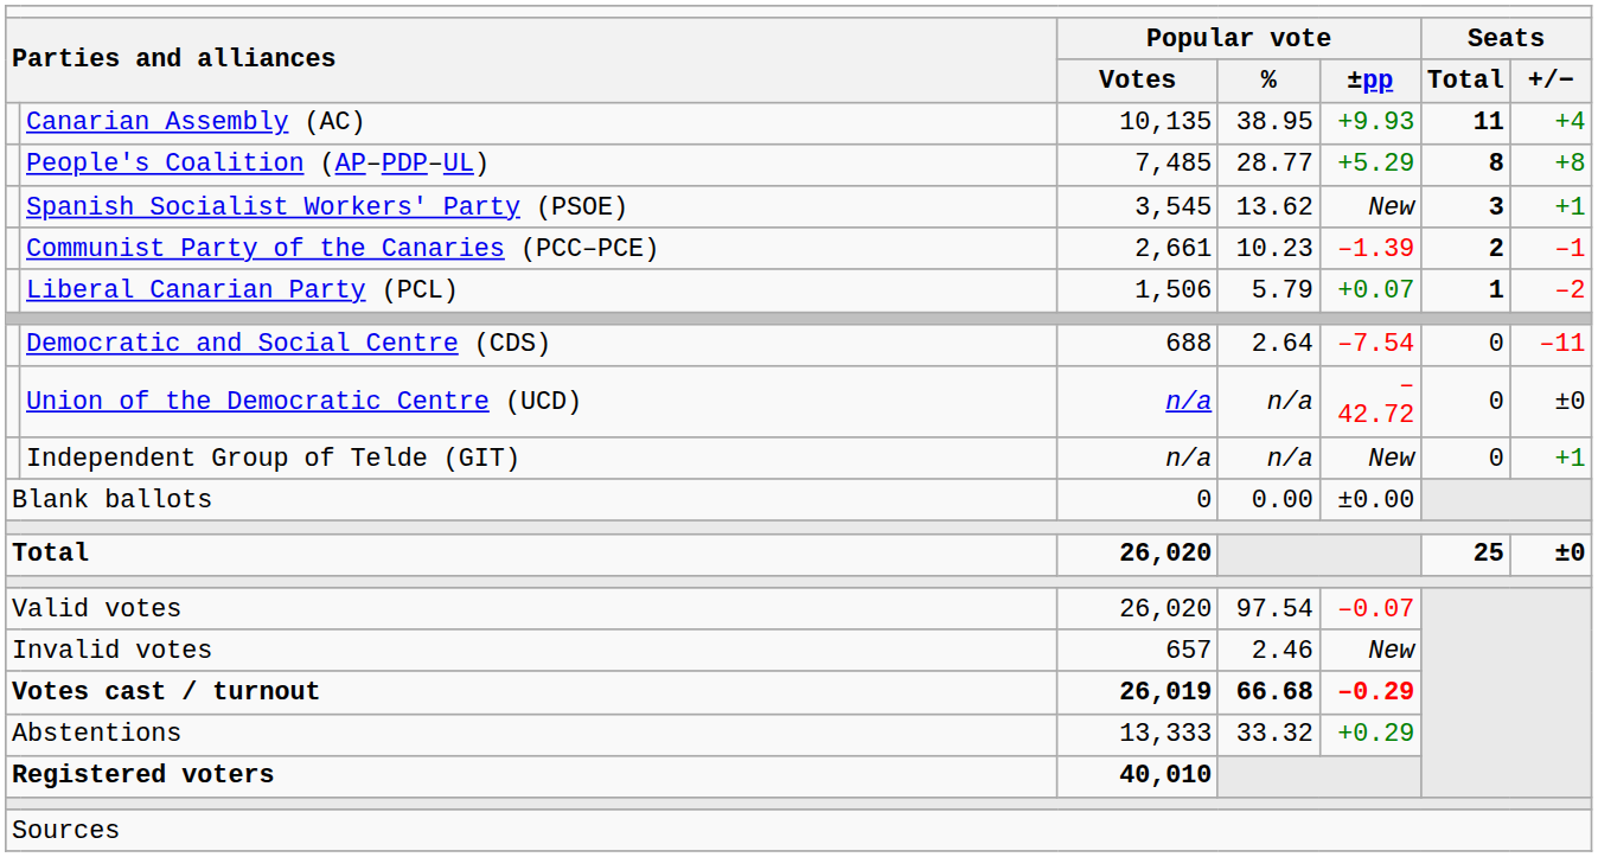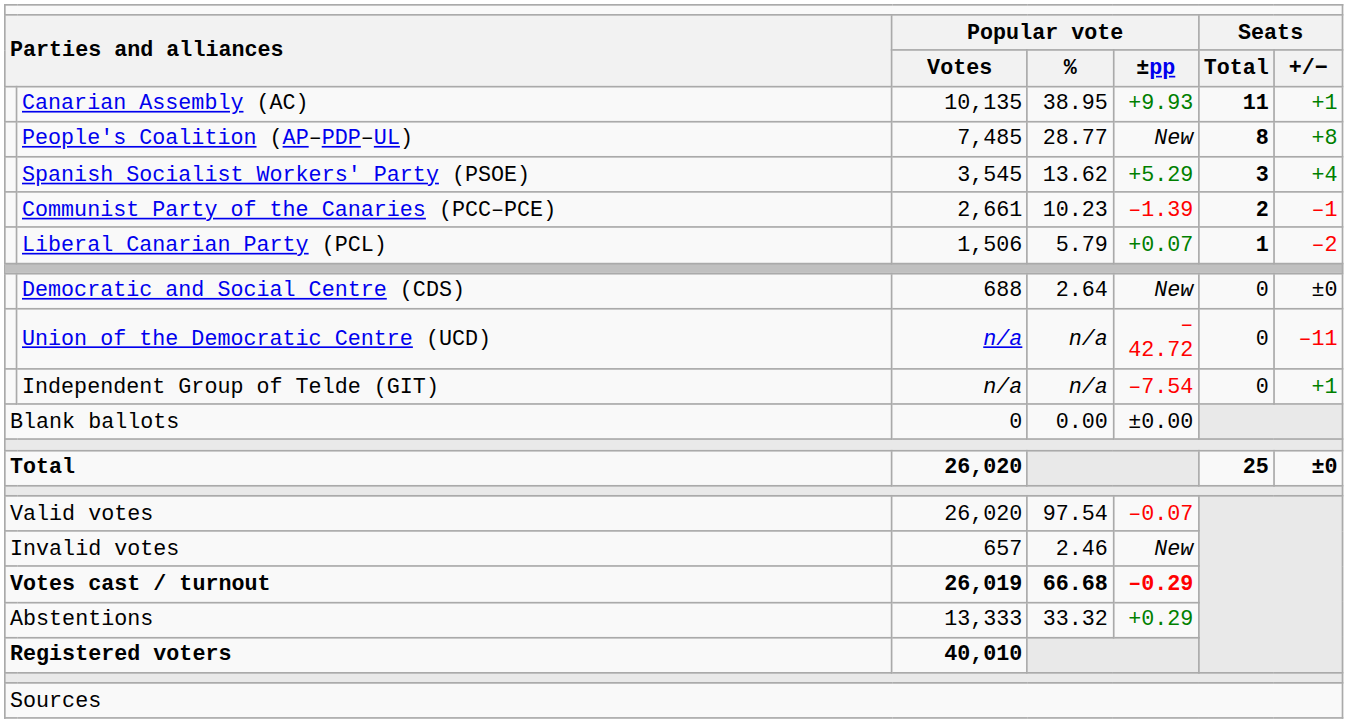Canarian Assembly (AC) | column 7: +4 -> +1
People's Coalition (AP–PDP–UL) | column 5: +5.29 -> New
Spanish Socialist Workers' Party (PSOE) | column 5: New -> +5.29
Spanish Socialist Workers' Party (PSOE) | column 7: +1 -> +4
Democratic and Social Centre (CDS) | column 5: –7.54 -> New
Democratic and Social Centre (CDS) | column 7: –11 -> ±0
Union of the Democratic Centre (UCD) | column 7: ±0 -> –11
Independent Group of Telde (GIT) | column 5: New -> –7.54
